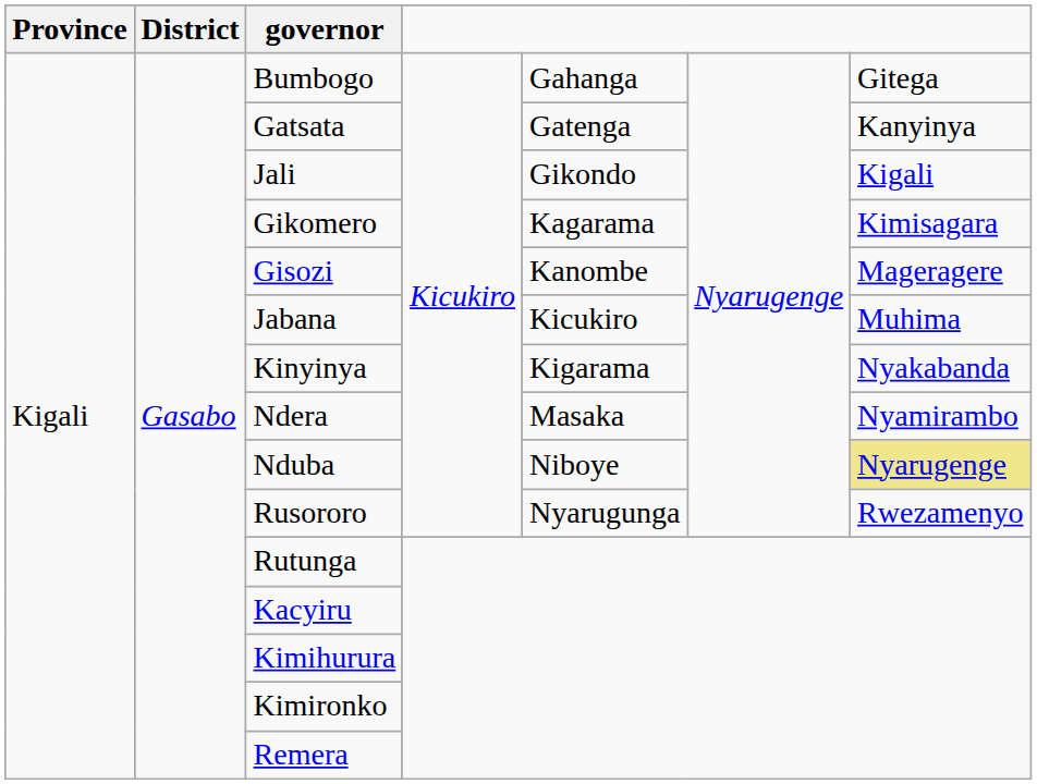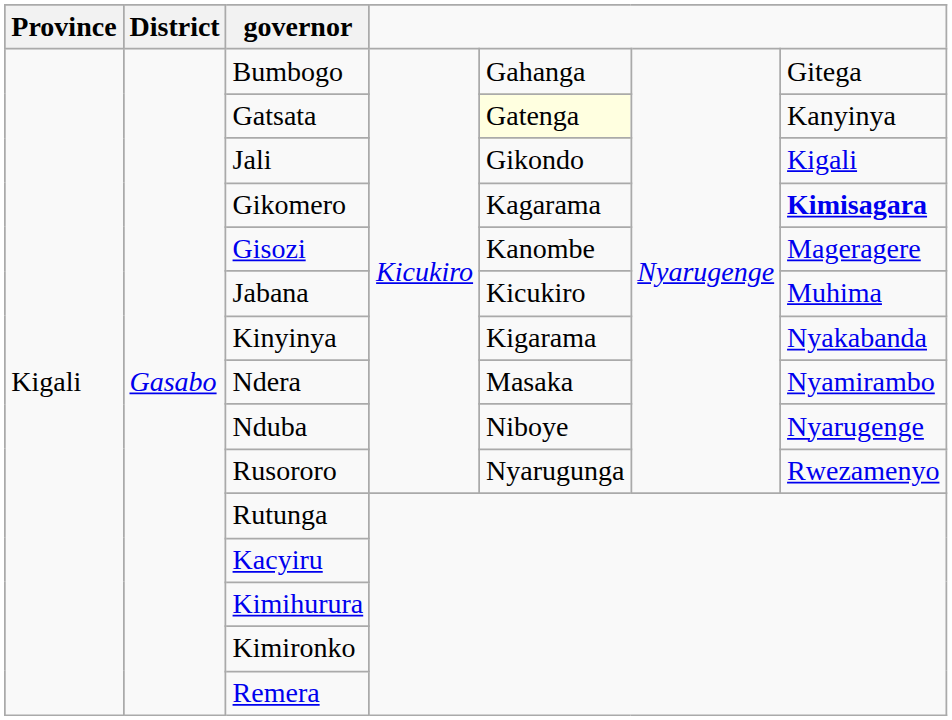Gatsata | column 5: no background -> lightyellow background
Gikomero | column 7: normal -> bold
Nduba | column 7: khaki background -> no background
